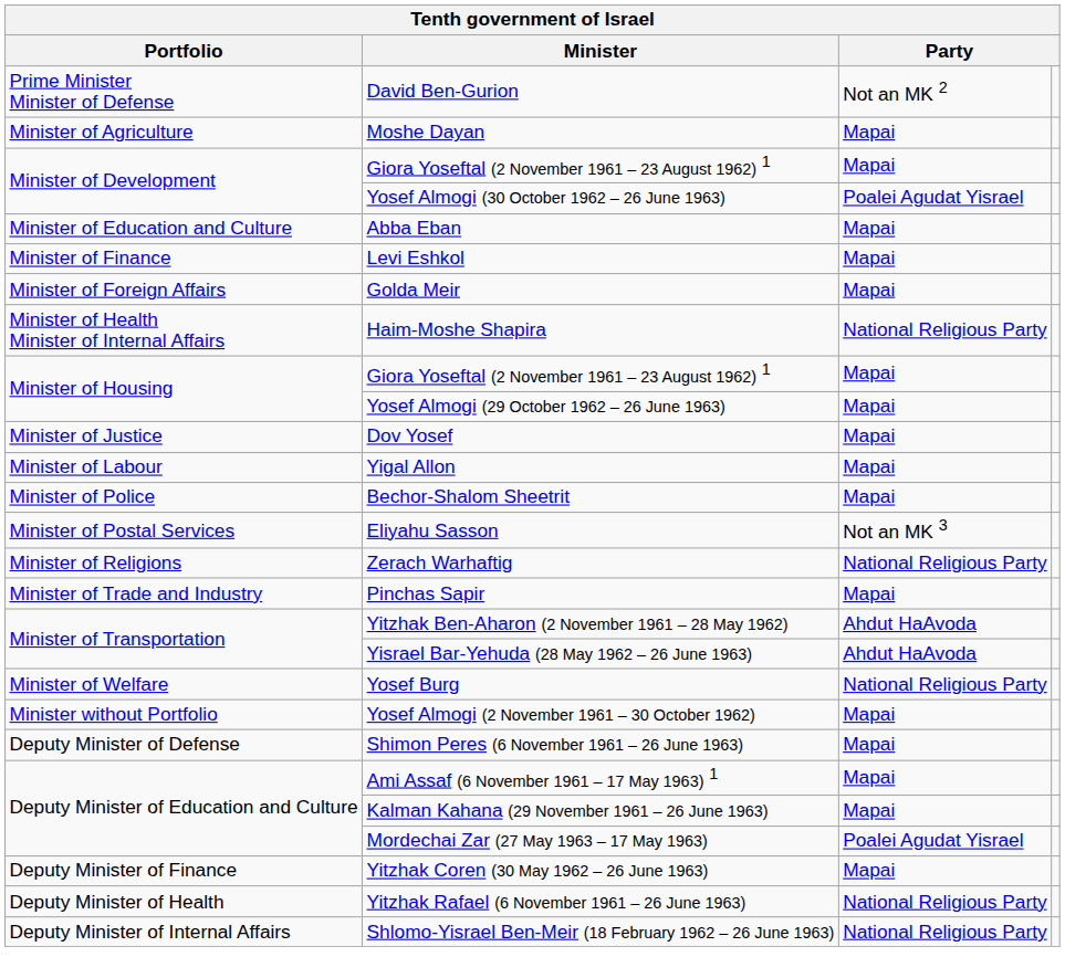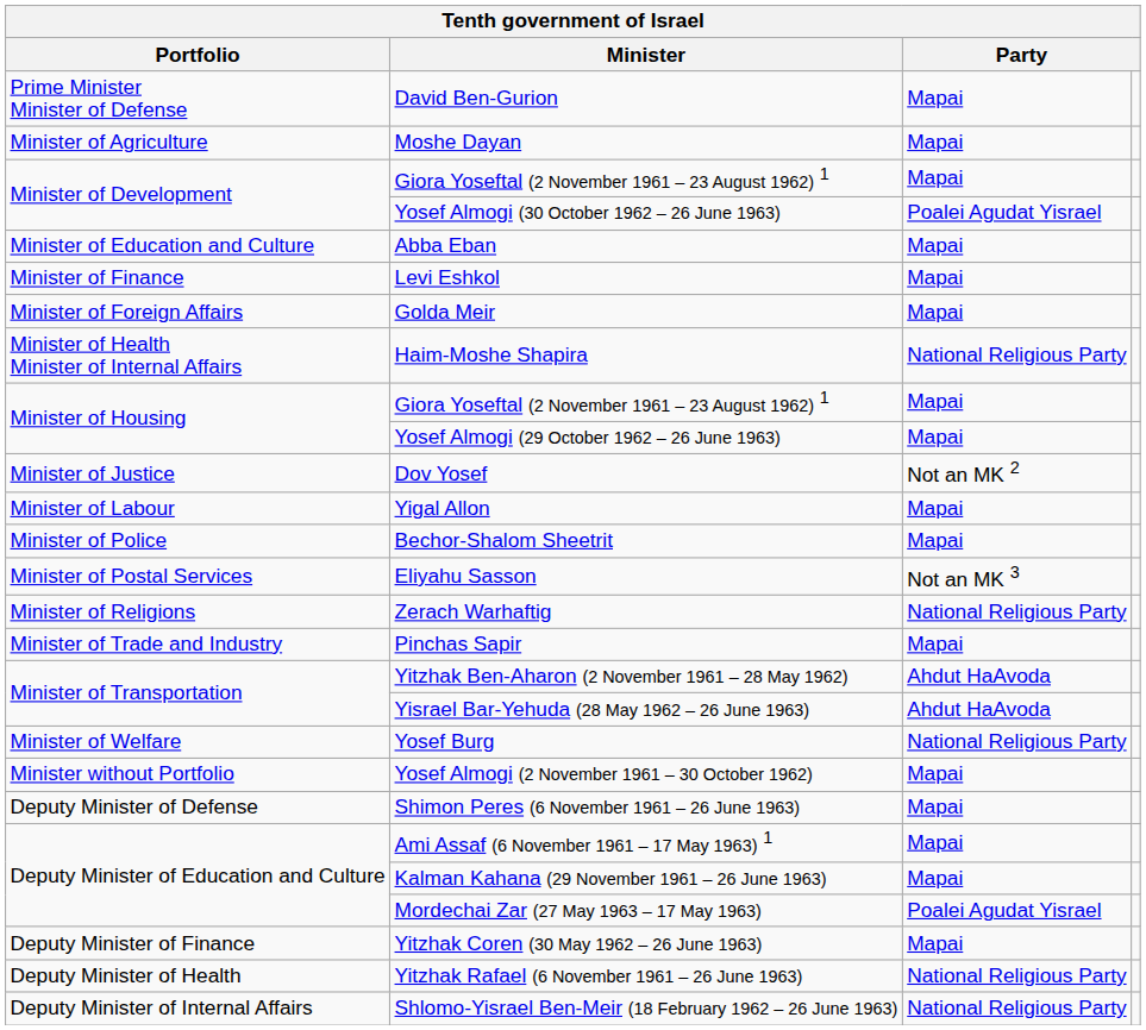David Ben-Gurion | column 3: Not an MK 2 -> Mapai
Dov Yosef | column 3: Mapai -> Not an MK 2
